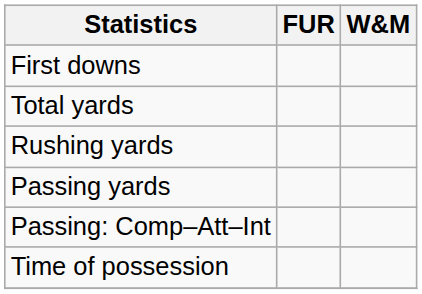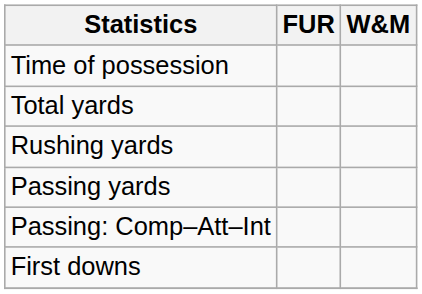rows swapped: First downs <-> Time of possession
